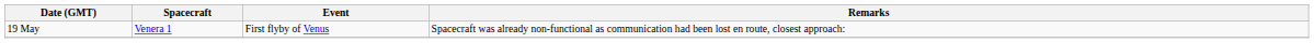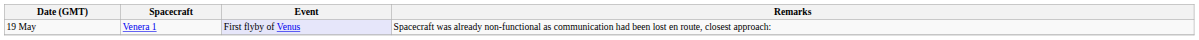19 May | Event: no background -> lavender background
